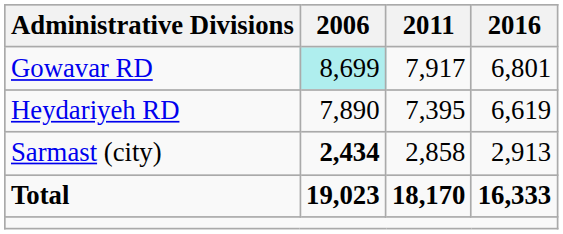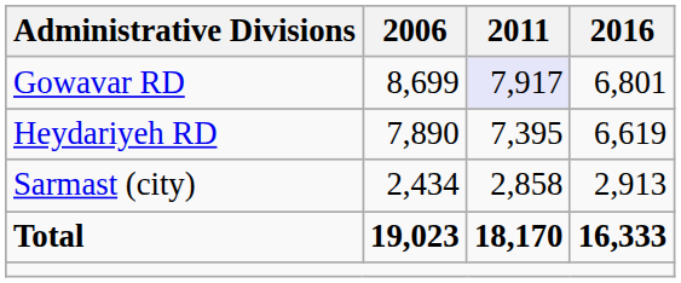Gowavar RD | 2006: paleturquoise background -> no background
Gowavar RD | 2011: no background -> lavender background
Sarmast (city) | 2006: bold -> normal
